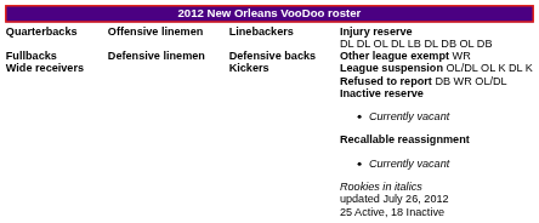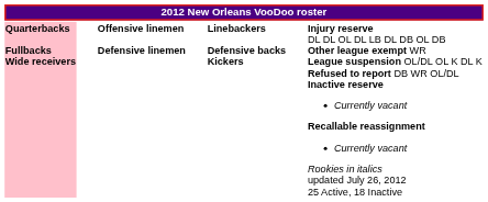Quarterbacks Fullbacks Wide receivers | column 1: no background -> pink background
